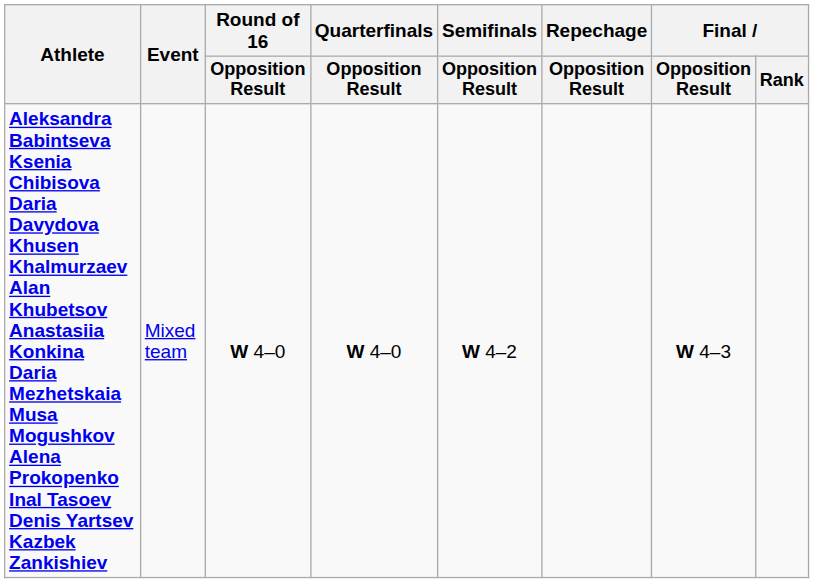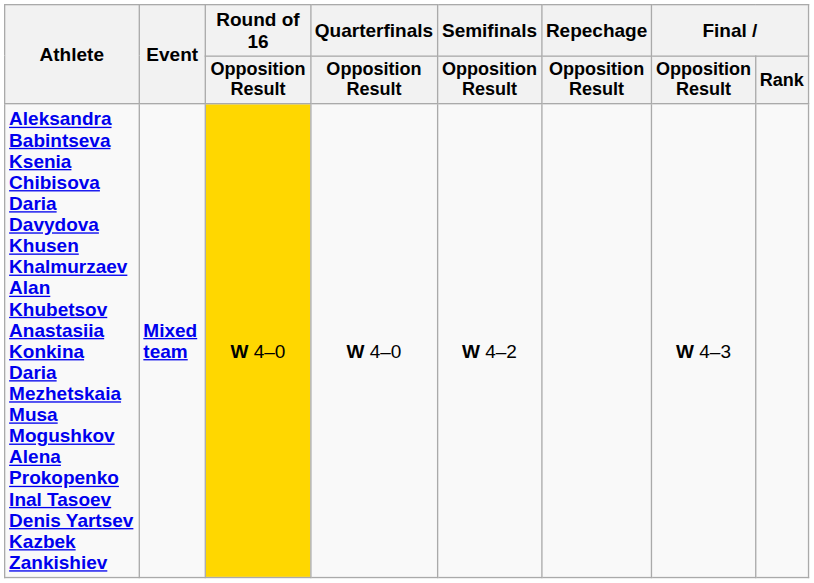row 3 | Event: normal -> bold
row 3 | Round of 16 / Opposition Result: no background -> gold background
